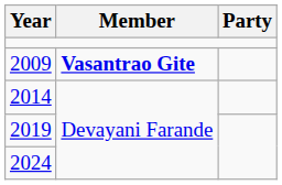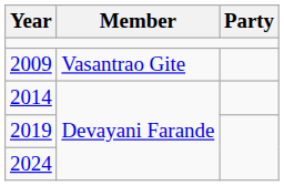2009 | Member: bold -> normal
